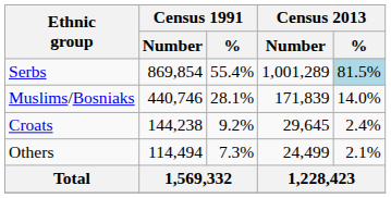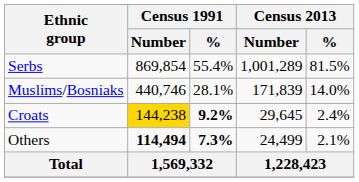Serbs | Census 2013 / %: lightblue background -> no background
Croats | Census 1991 / Number: no background -> gold background
Croats | Census 1991 / %: normal -> bold
Others | Census 1991 / Number: normal -> bold
Others | Census 1991 / %: normal -> bold
